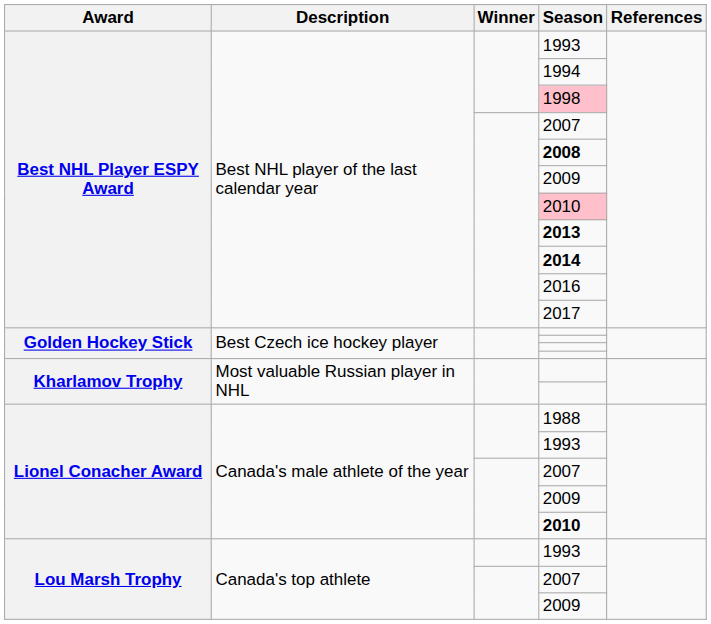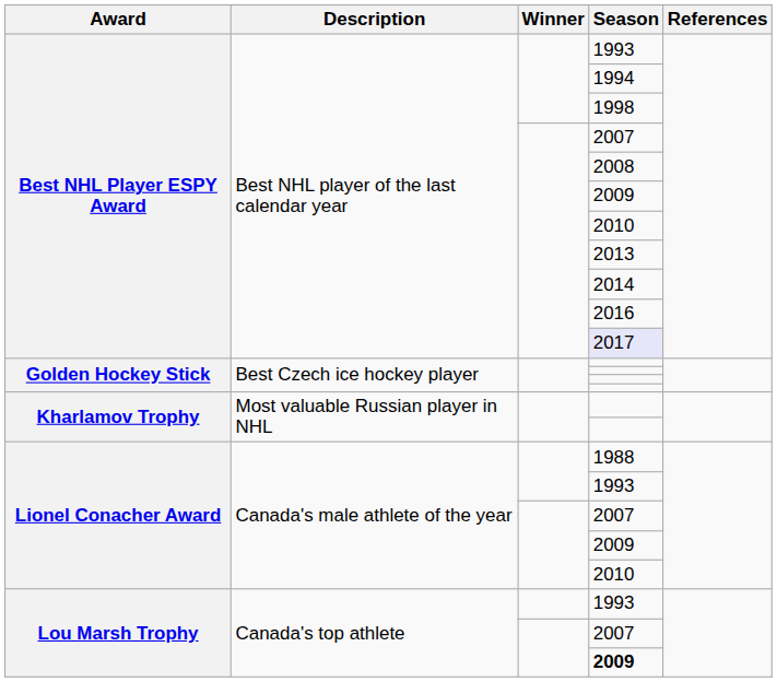1998 | Season: pink background -> no background
2008 | Season: bold -> normal
Best NHL Player ESPY Award / 2010 | Season: pink background -> no background
2013 | Season: bold -> normal
2014 | Season: bold -> normal
2017 | Season: no background -> lavender background
Lionel Conacher Award / 2010 | Season: bold -> normal
Lou Marsh Trophy / 2009 | Season: normal -> bold
